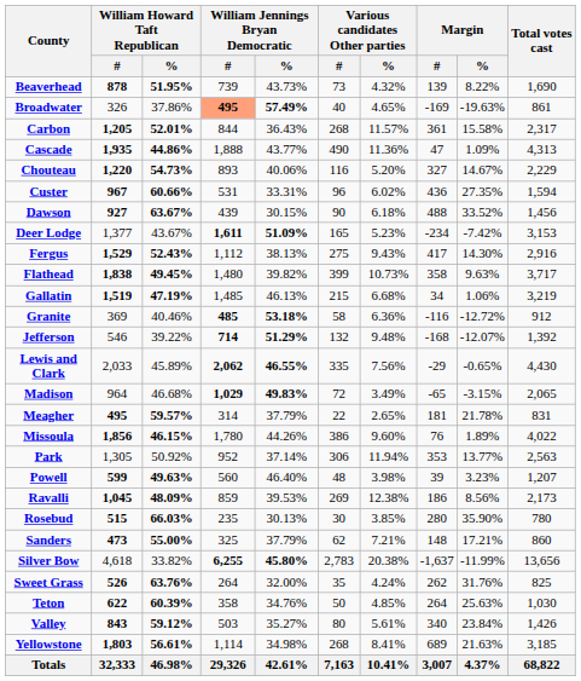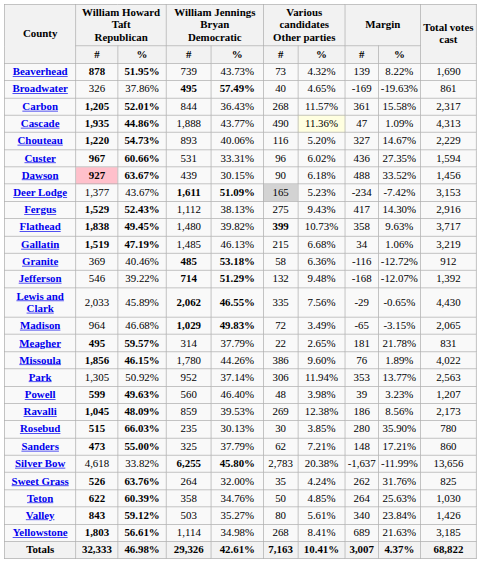Broadwater | William Jennings Bryan Democratic / #: lightsalmon background -> no background
Cascade | Various candidates Other parties / %: no background -> lightyellow background
Dawson | William Howard Taft Republican / #: no background -> pink background
Deer Lodge | Various candidates Other parties / #: no background -> lightgrey background
Flathead | Various candidates Other parties / #: normal -> bold
